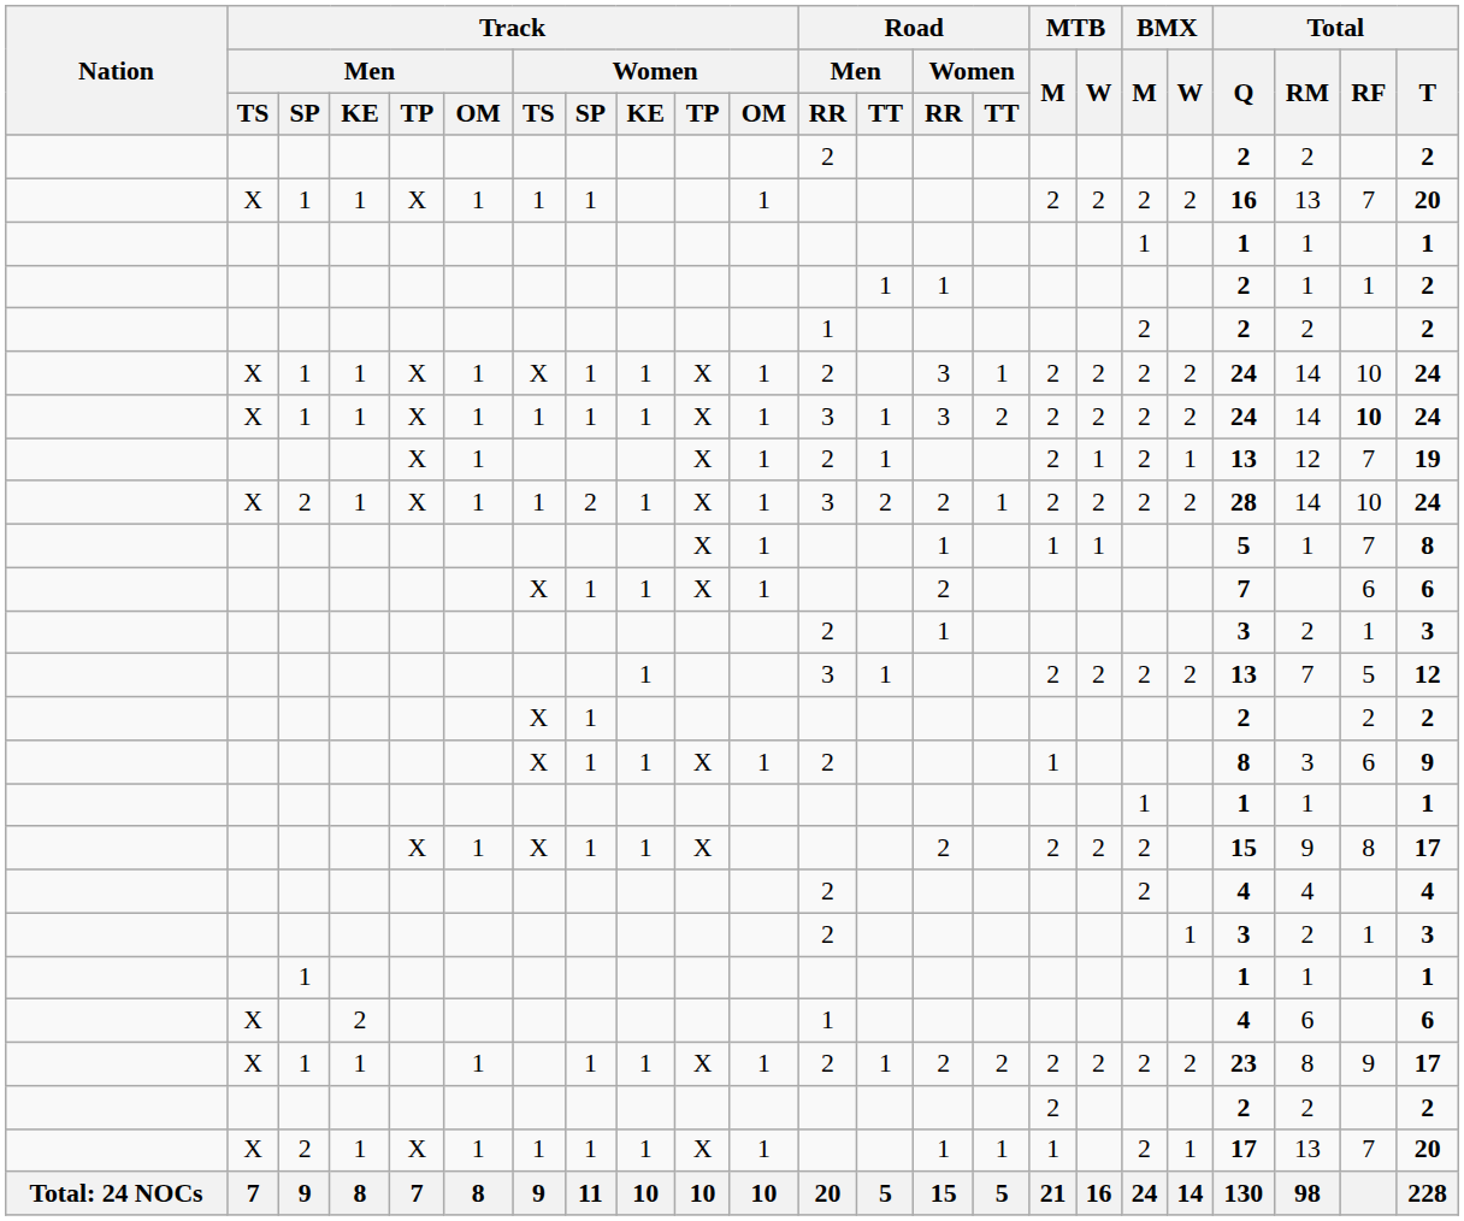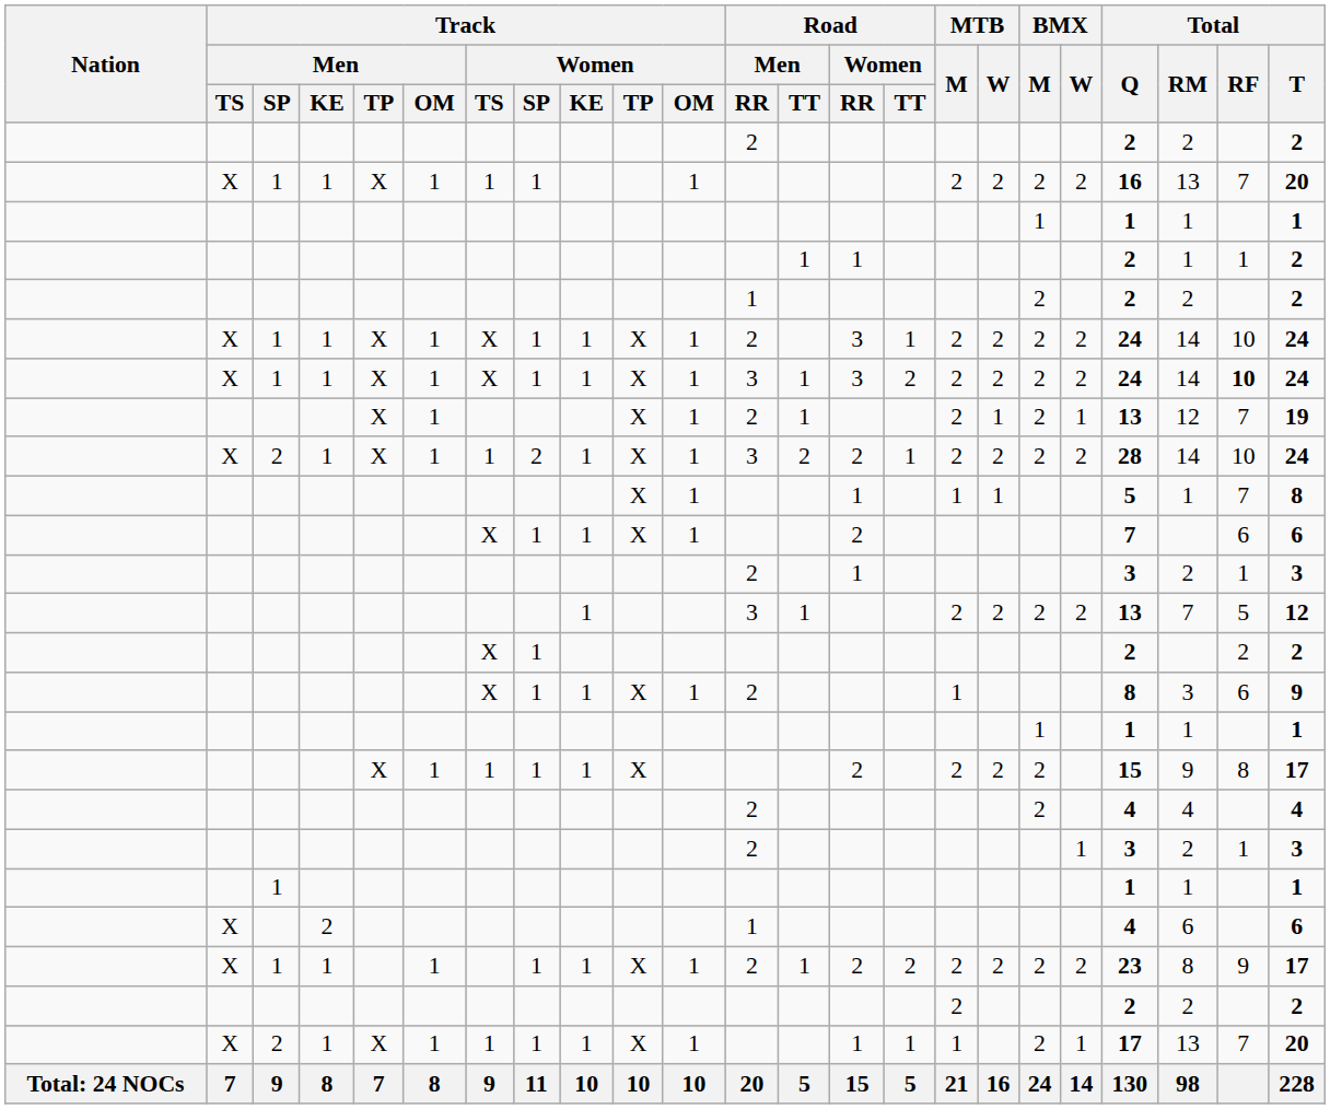row 10 | Track / Women / TS: 1 -> X
row 20 | Track / Women / TS: X -> 1
